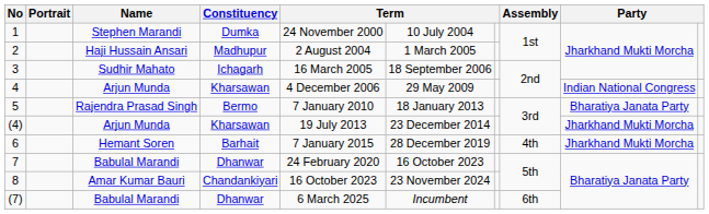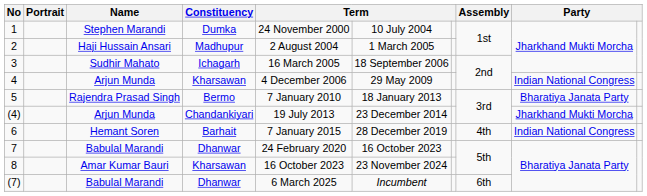(4) | Constituency: Kharsawan -> Chandankiyari
6 | column 9: Jharkhand Mukti Morcha -> Indian National Congress
8 | Constituency: Chandankiyari -> Kharsawan
